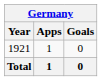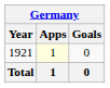1921 | Apps: no background -> lightyellow background
